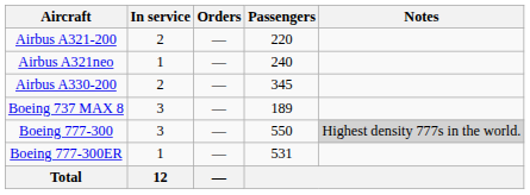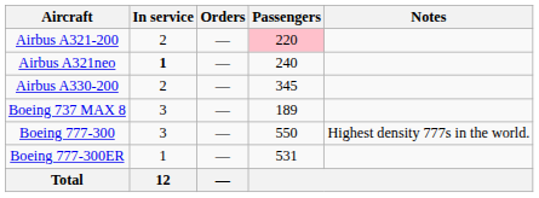Airbus A321-200 | Passengers: no background -> pink background
Airbus A321neo | In service: normal -> bold
Boeing 777-300 | Notes: lightgrey background -> no background
